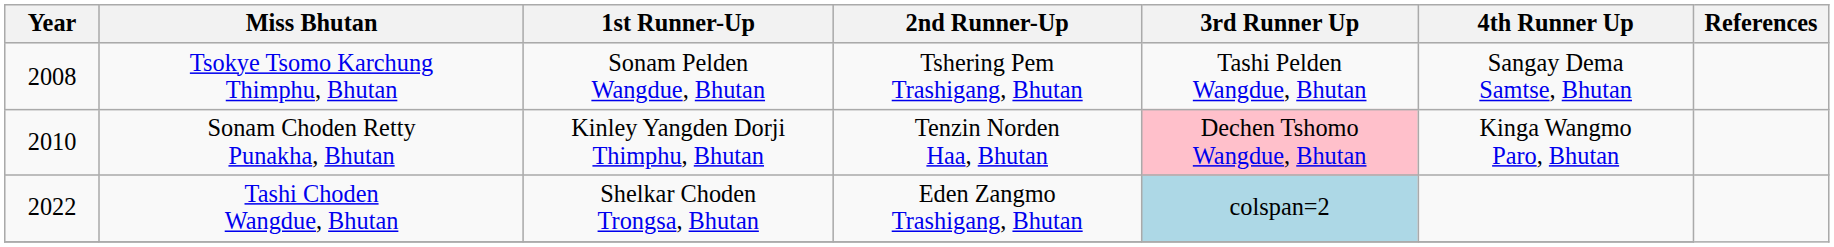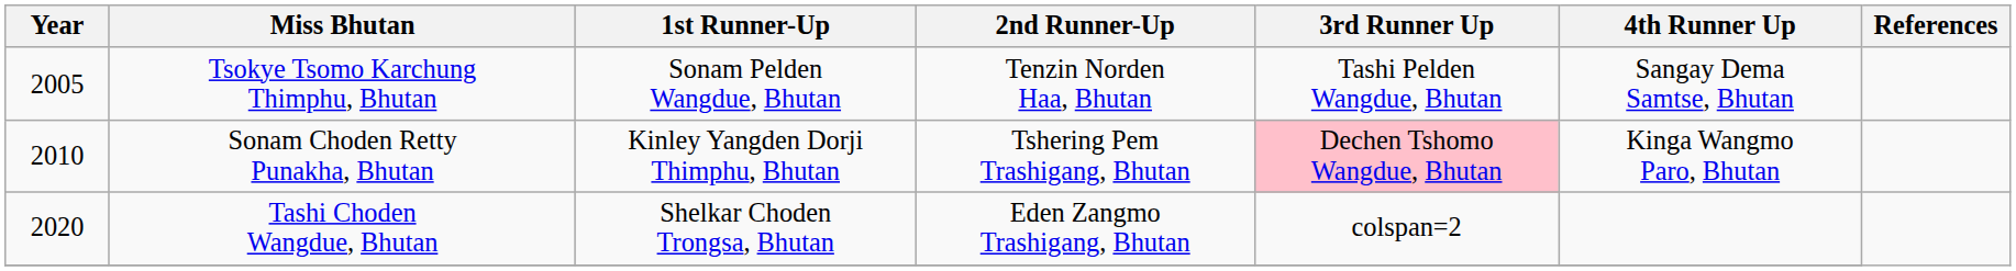Tsokye Tsomo Karchung Thimphu, Bhutan | Year: 2008 -> 2005
Tsokye Tsomo Karchung Thimphu, Bhutan | 2nd Runner-Up: Tshering Pem Trashigang, Bhutan -> Tenzin Norden Haa, Bhutan
Sonam Choden Retty Punakha, Bhutan | 2nd Runner-Up: Tenzin Norden Haa, Bhutan -> Tshering Pem Trashigang, Bhutan
Tashi Choden Wangdue, Bhutan | Year: 2022 -> 2020
Tashi Choden Wangdue, Bhutan | 3rd Runner Up: lightblue background -> no background
